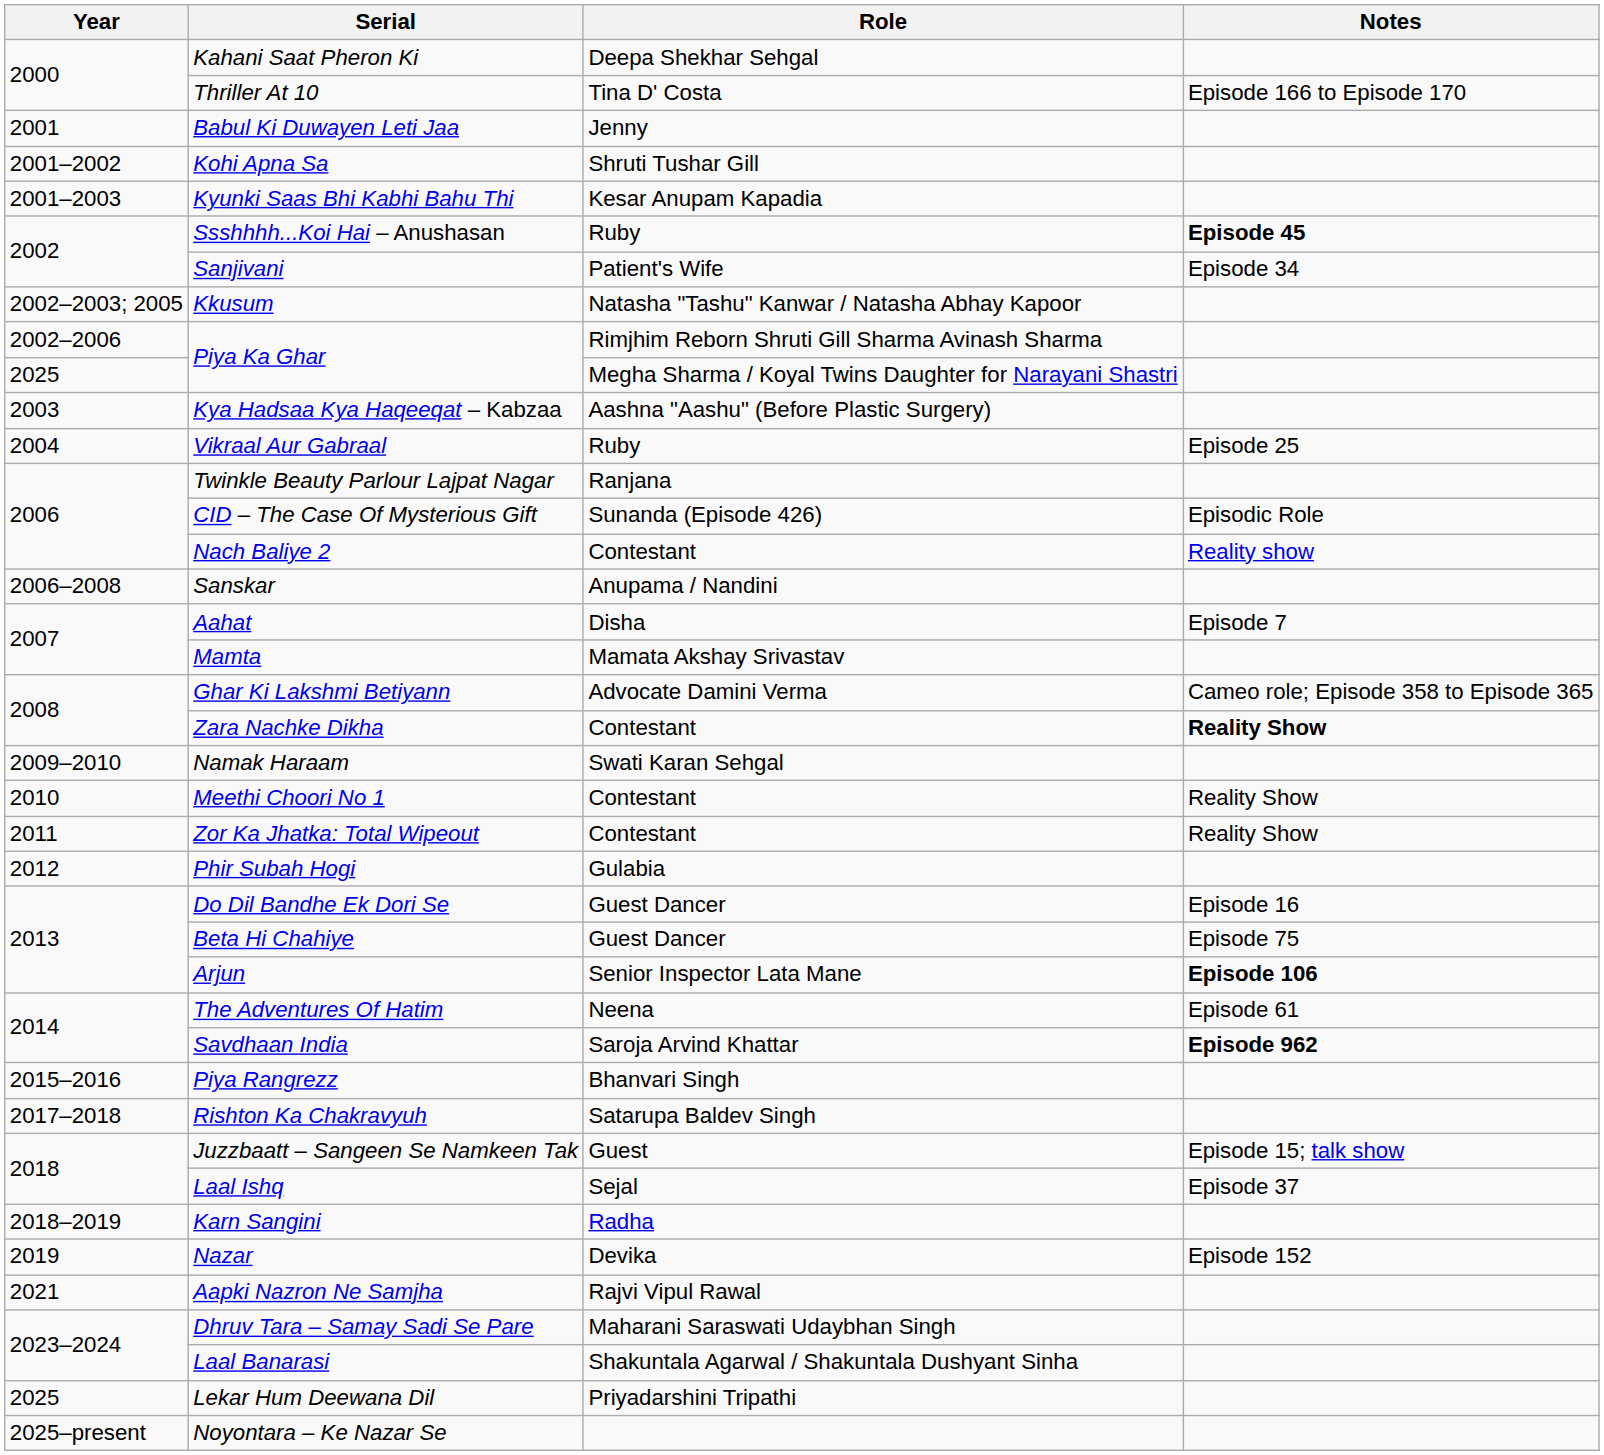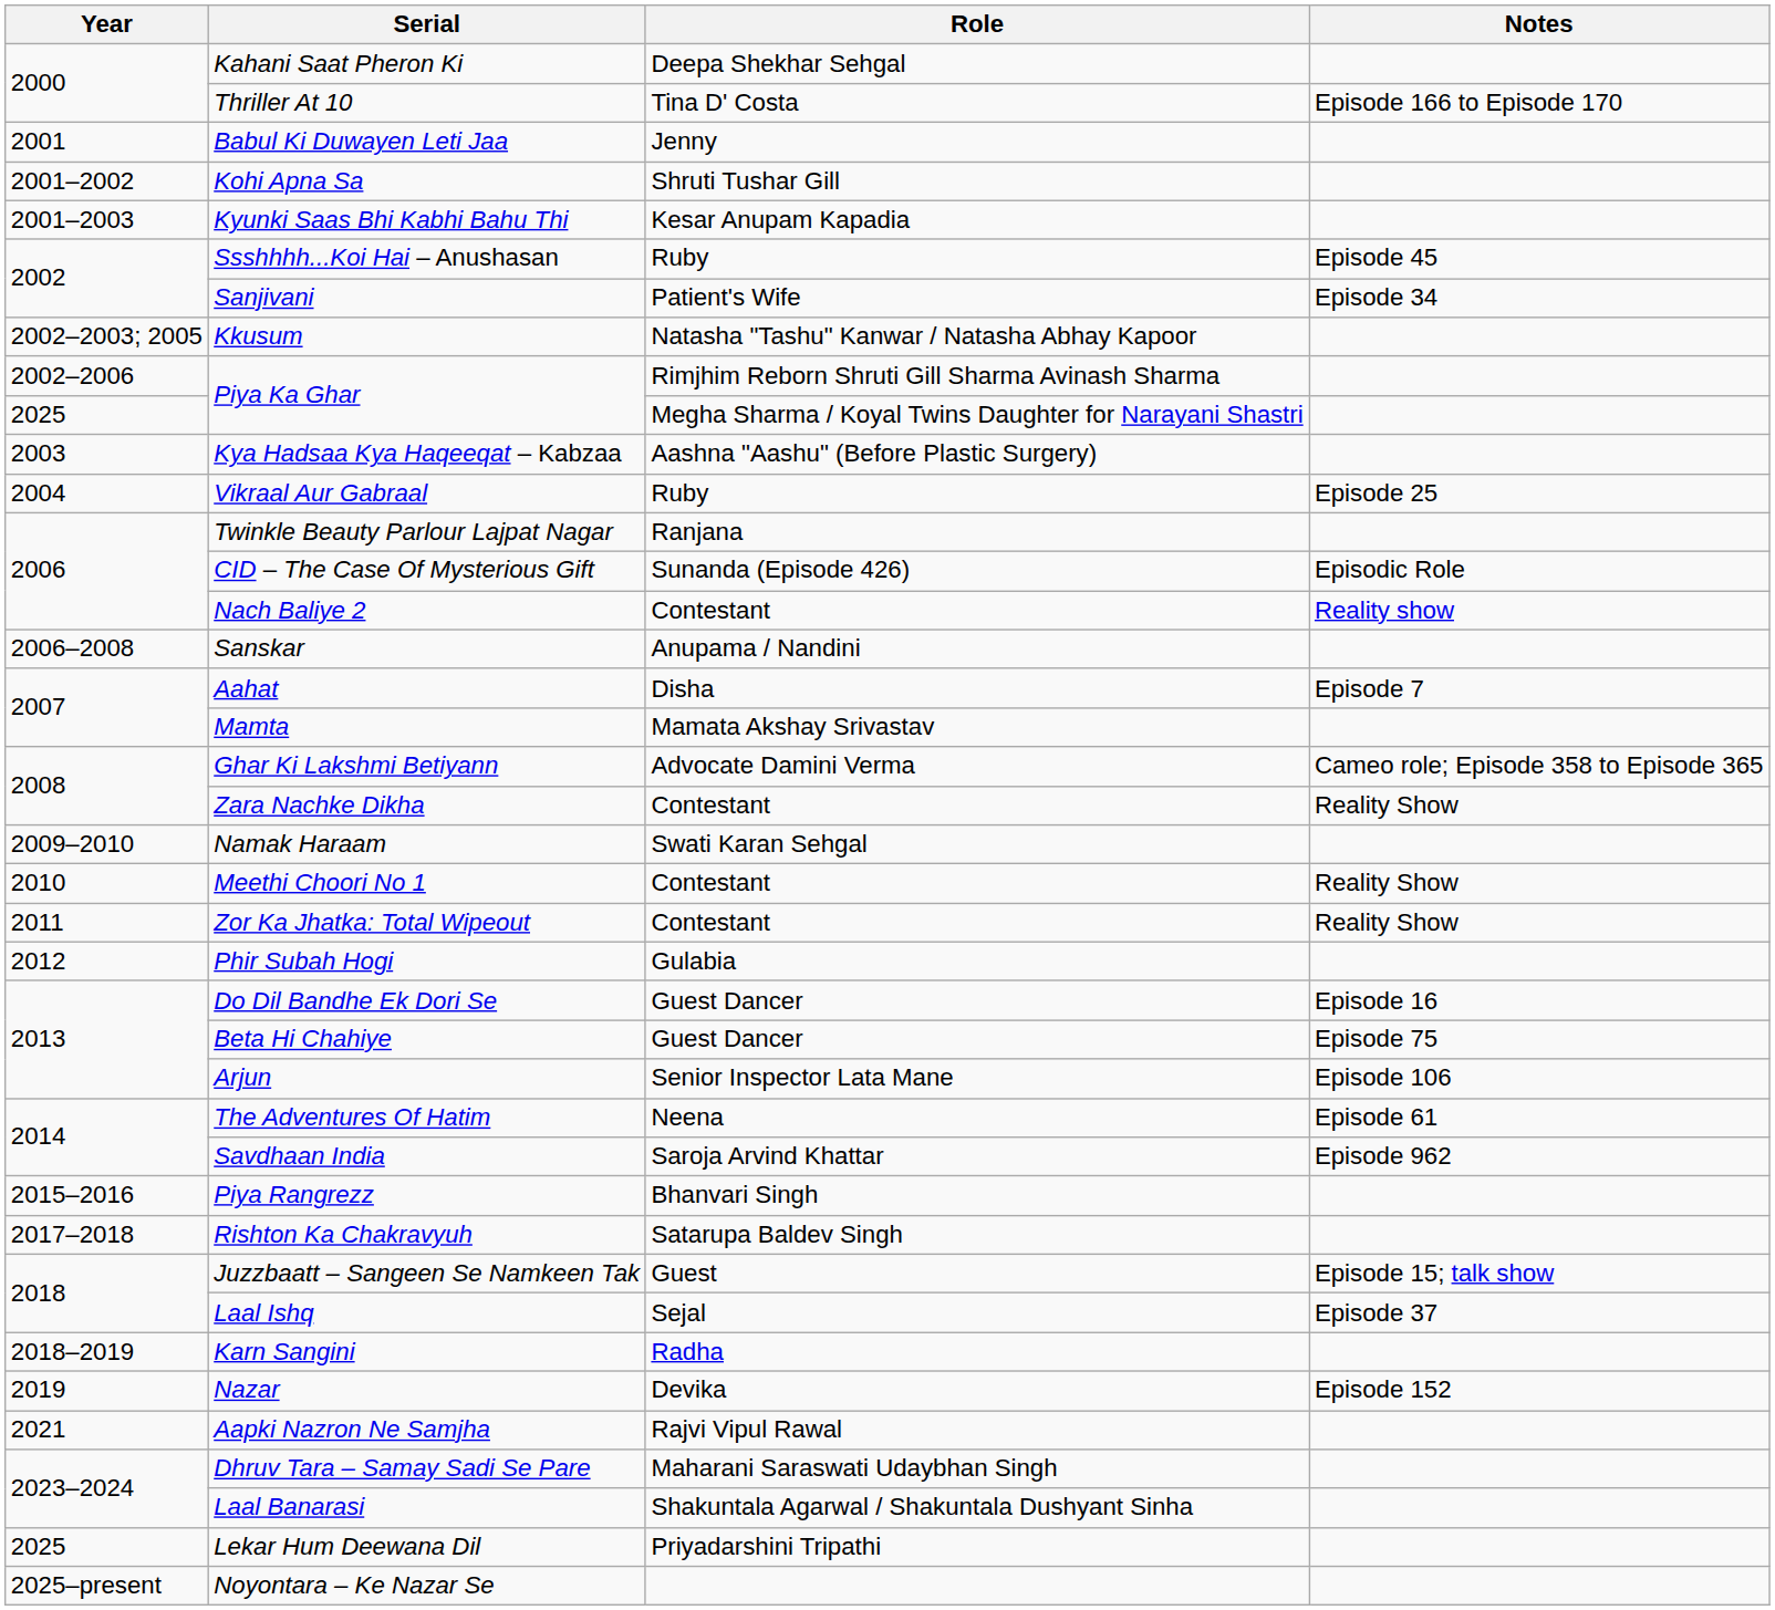Ssshhhh...Koi Hai – Anushasan | Notes: bold -> normal
Zara Nachke Dikha | Notes: bold -> normal
Arjun | Notes: bold -> normal
Savdhaan India | Notes: bold -> normal
